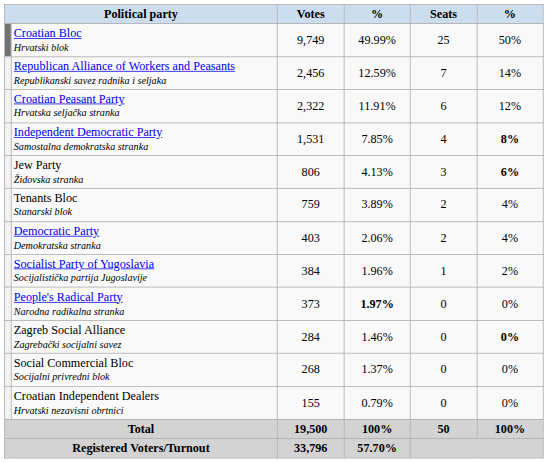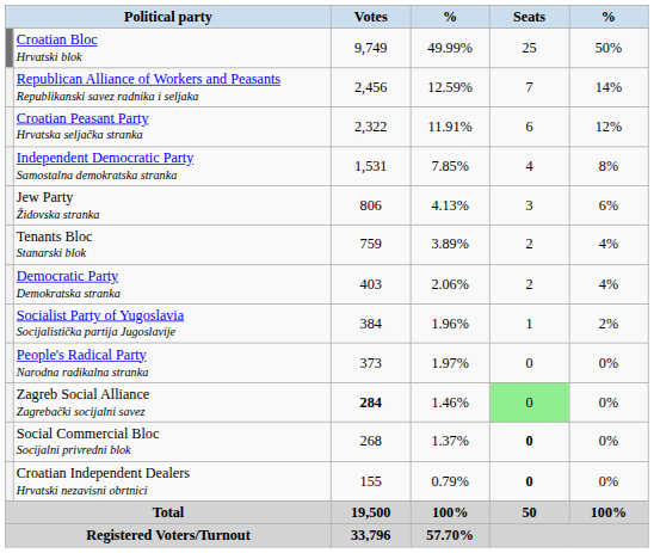Independent Democratic Party Samostalna demokratska stranka | column 6: bold -> normal
Jew Party Židovska stranka | column 6: bold -> normal
People's Radical Party Narodna radikalna stranka | column 4: bold -> normal
Zagreb Social Alliance Zagrebački socijalni savez | Votes: normal -> bold
Zagreb Social Alliance Zagrebački socijalni savez | Seats: no background -> lightgreen background
Zagreb Social Alliance Zagrebački socijalni savez | column 6: bold -> normal
Social Commercial Bloc Socijalni privredni blok | Seats: normal -> bold
Croatian Independent Dealers Hrvatski nezavisni obrtnici | Seats: normal -> bold
